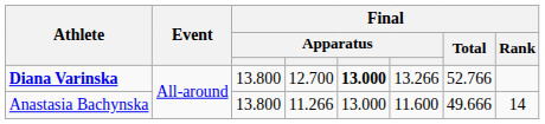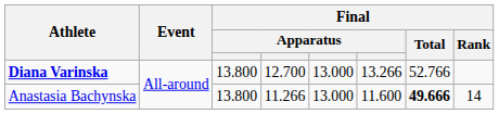row 4 | column 5: bold -> normal
row 5 | Final / Total: normal -> bold
